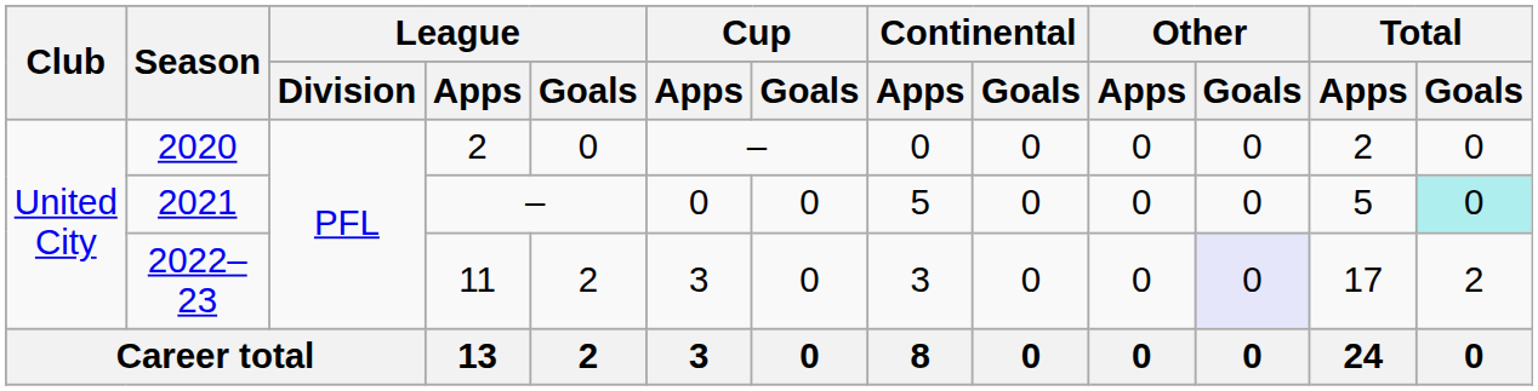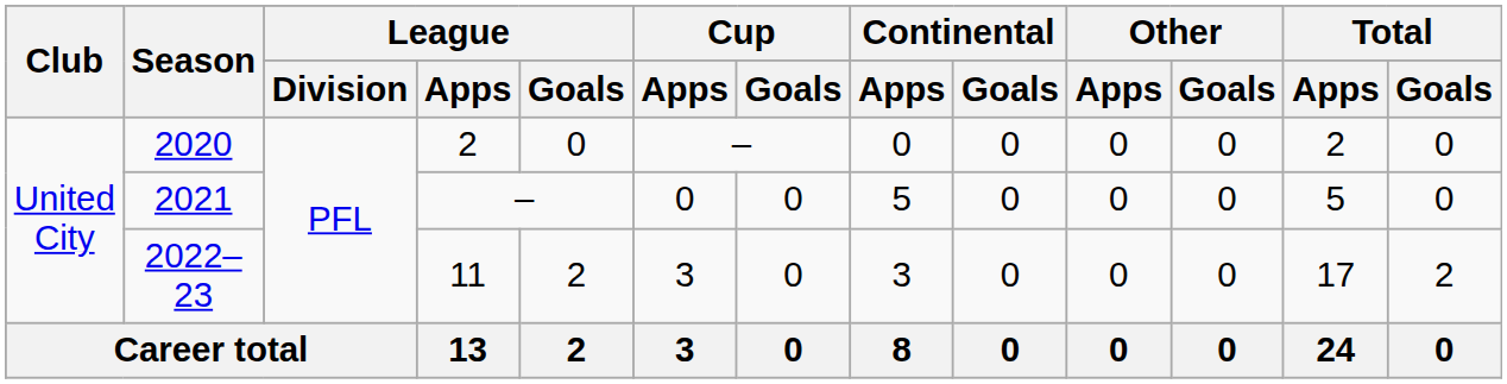2021 | Total / Goals: paleturquoise background -> no background
2022–23 | Other / Goals: lavender background -> no background
